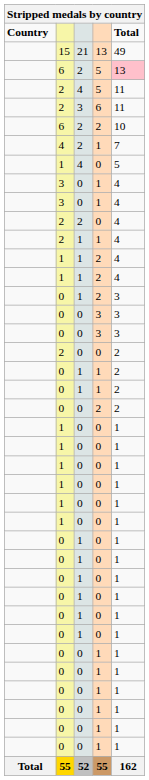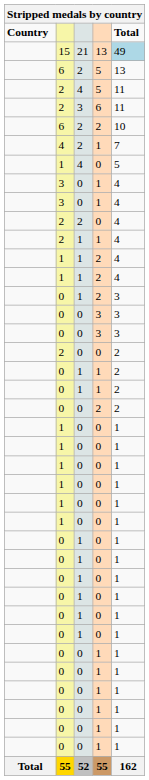15 | Total: no background -> lightblue background
6 / 5 | Total: pink background -> no background
